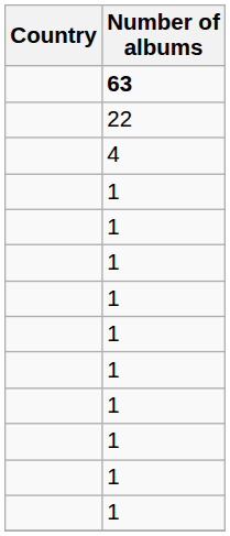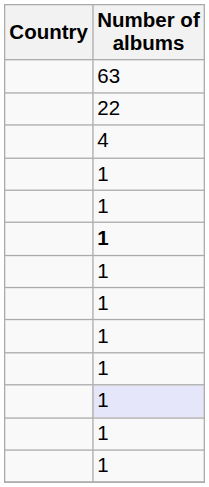row 2 | Number of albums: bold -> normal
row 7 | Number of albums: normal -> bold
row 12 | Number of albums: no background -> lavender background
